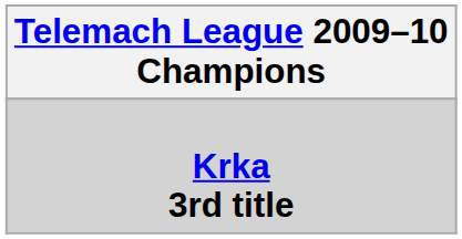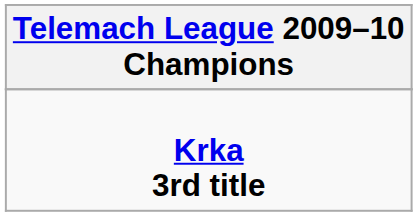row 2 | column 1: lightgrey background -> no background
